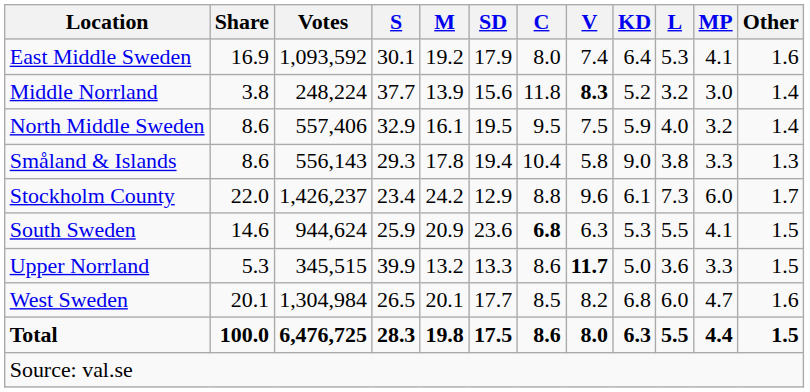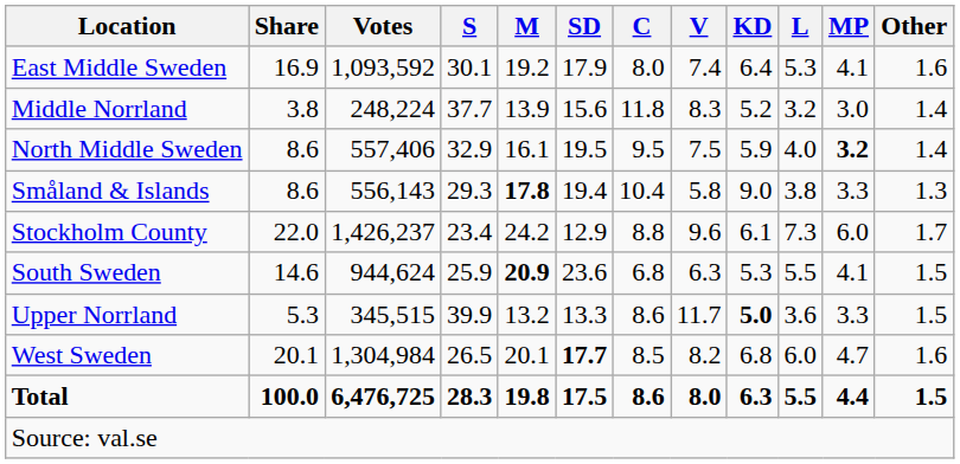Middle Norrland | V: bold -> normal
North Middle Sweden | MP: normal -> bold
Småland & Islands | M: normal -> bold
South Sweden | M: normal -> bold
South Sweden | C: bold -> normal
Upper Norrland | V: bold -> normal
Upper Norrland | KD: normal -> bold
West Sweden | SD: normal -> bold
